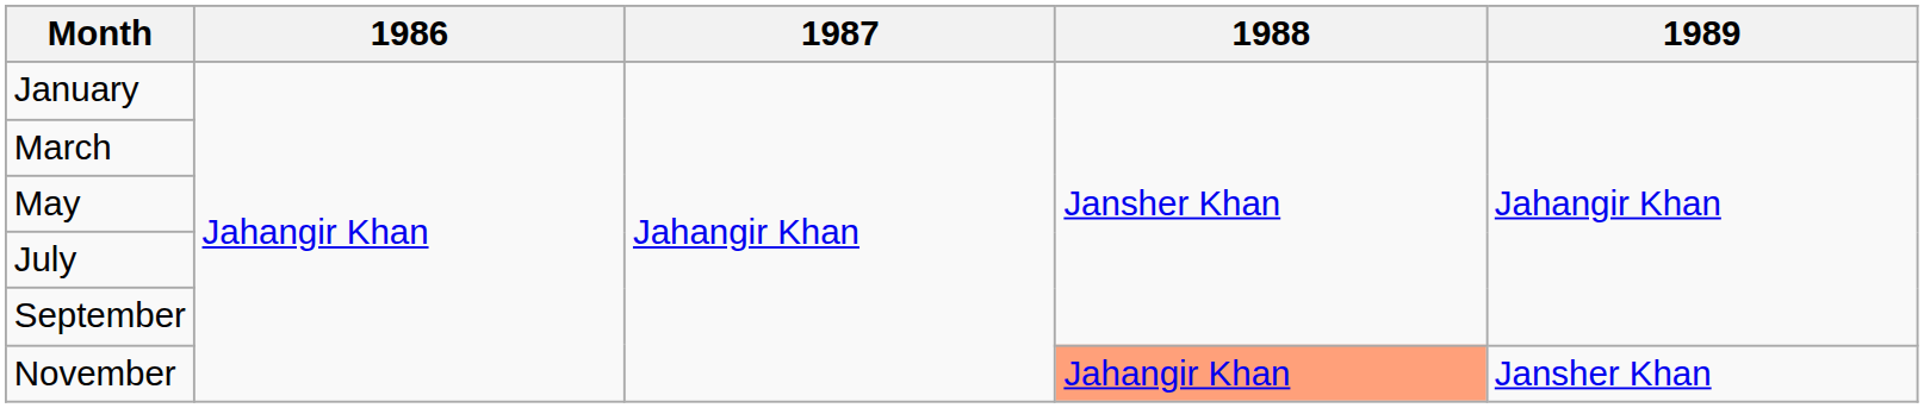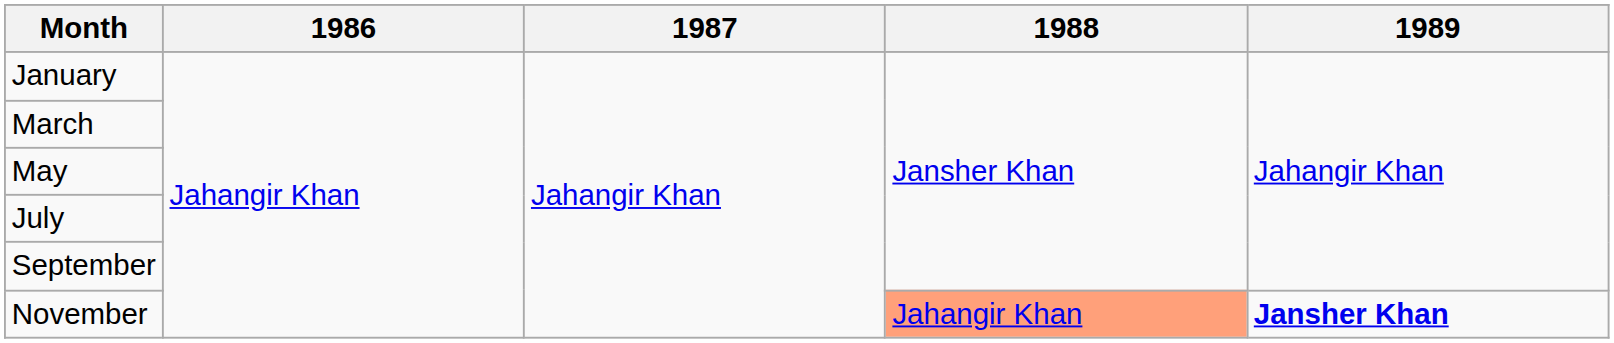November | 1989: normal -> bold
